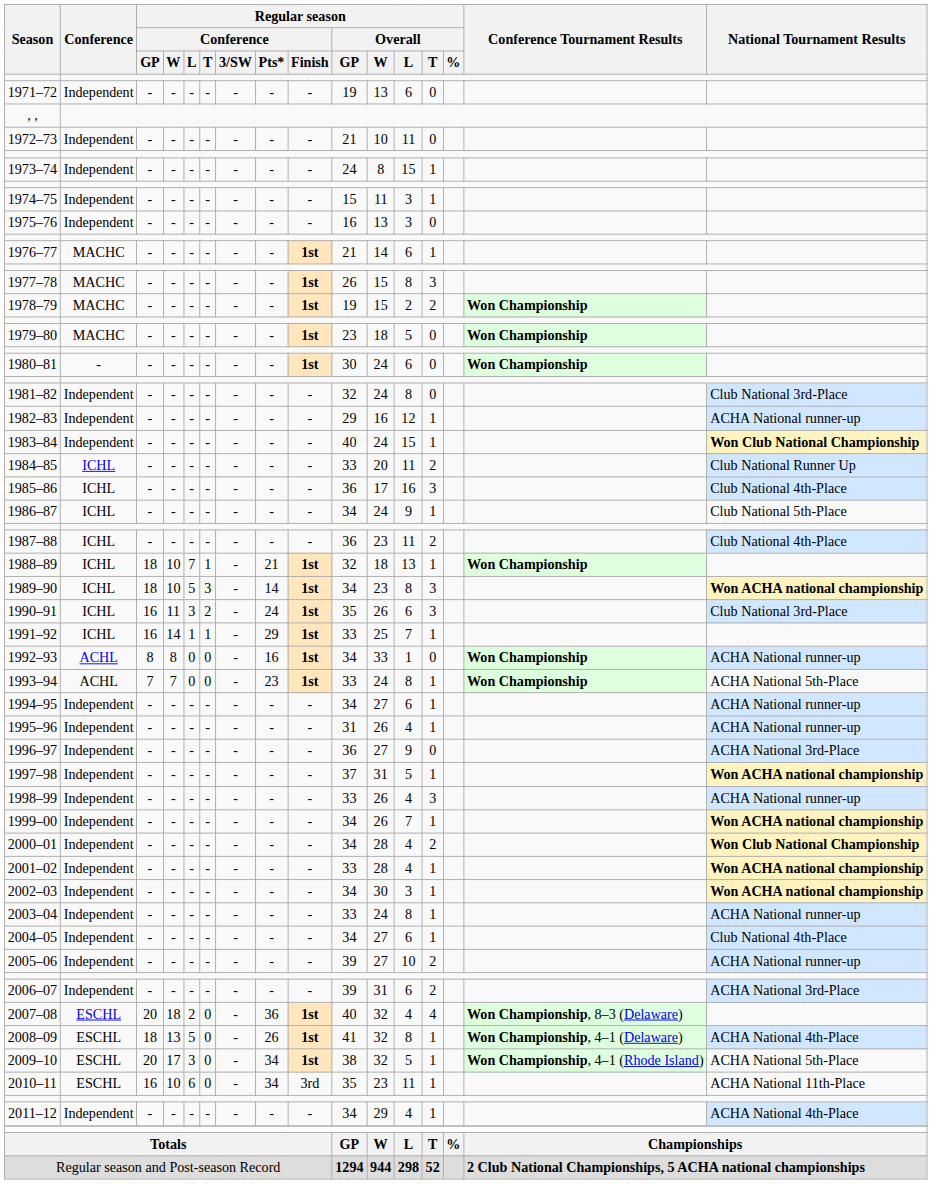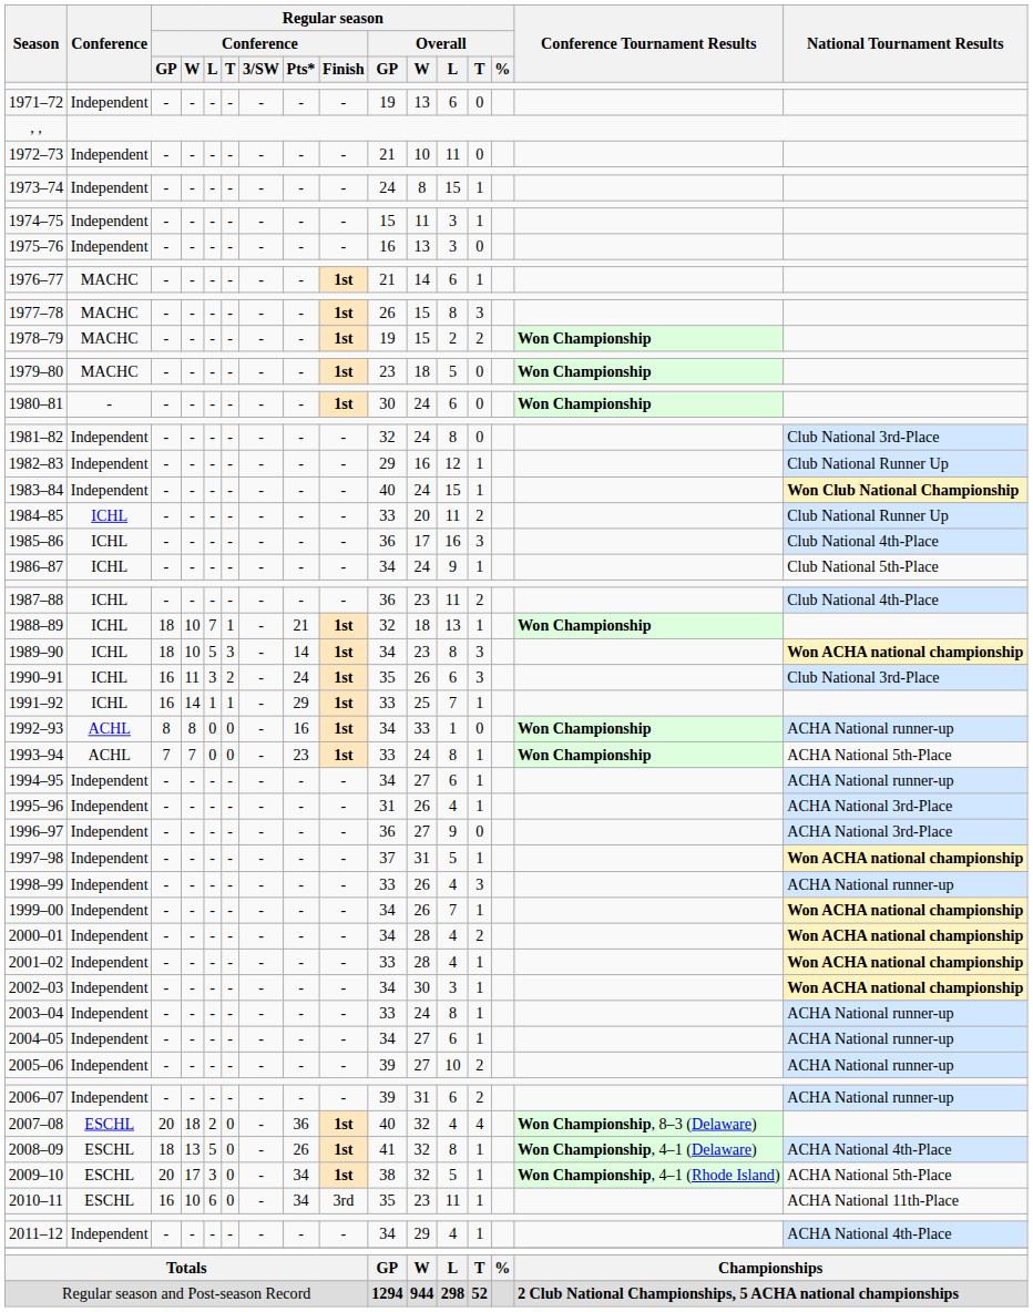1982–83 | National Tournament Results: ACHA National runner-up -> Club National Runner Up
1995–96 | National Tournament Results: ACHA National runner-up -> ACHA National 3rd-Place
2000–01 | National Tournament Results: Won Club National Championship -> Won ACHA national championship
2004–05 | National Tournament Results: Club National 4th-Place -> ACHA National runner-up
2006–07 | National Tournament Results: ACHA National 3rd-Place -> ACHA National runner-up
